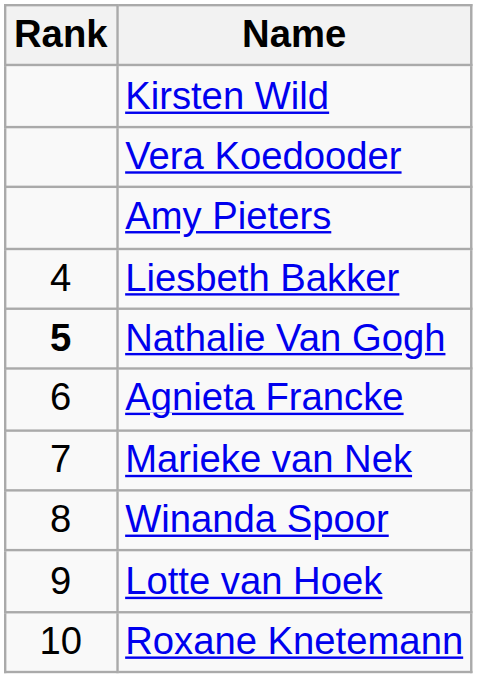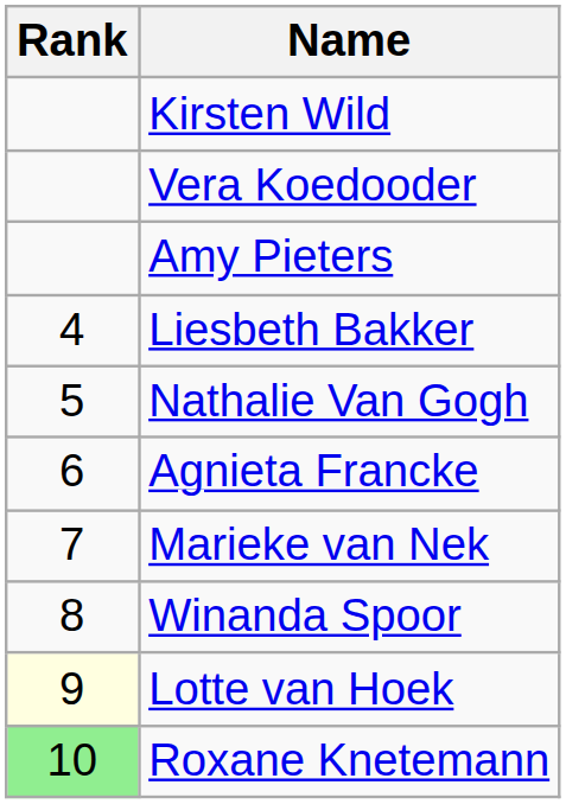Nathalie Van Gogh | Rank: bold -> normal
Lotte van Hoek | Rank: no background -> lightyellow background
Roxane Knetemann | Rank: no background -> lightgreen background
